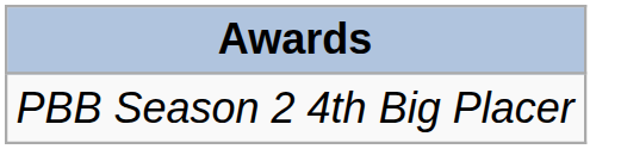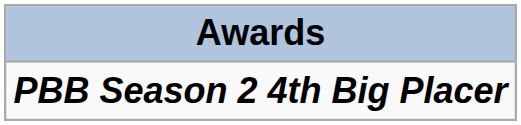PBB Season 2 4th Big Placer | column 1: normal -> bold
